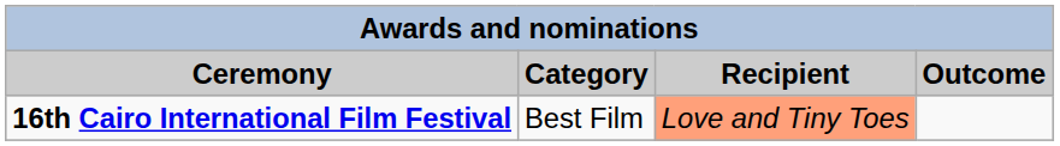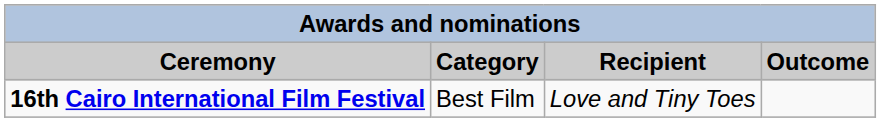16th Cairo International Film Festival | Recipient: lightsalmon background -> no background
